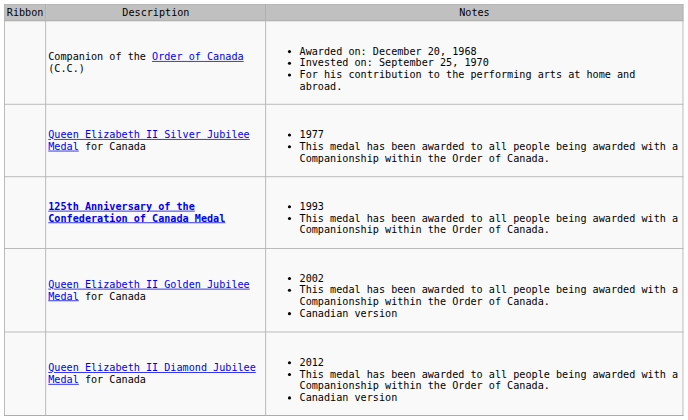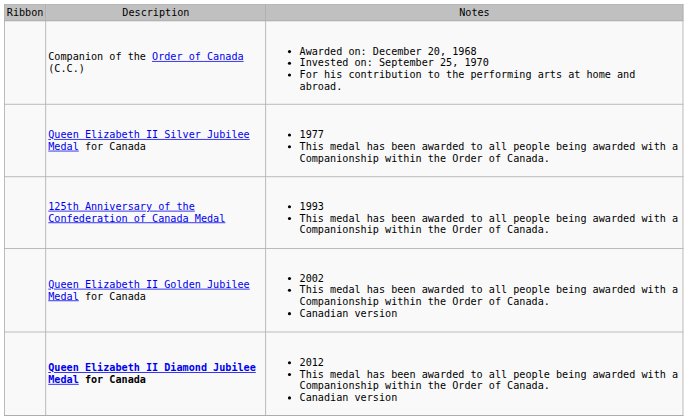125th Anniversary of the Confederation of Canada Medal | column 2: bold -> normal
Queen Elizabeth II Diamond Jubilee Medal for Canada | column 2: normal -> bold
